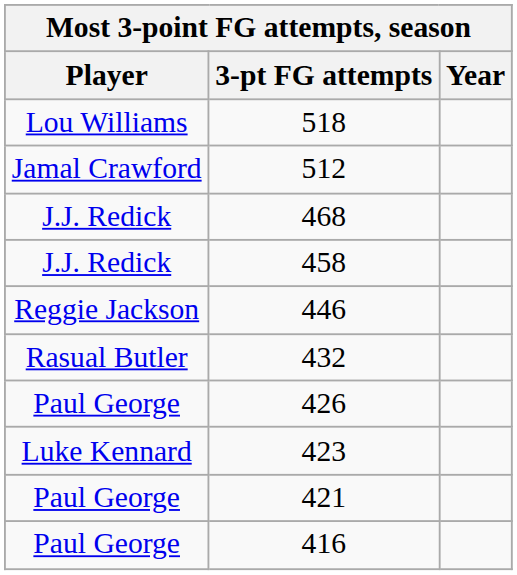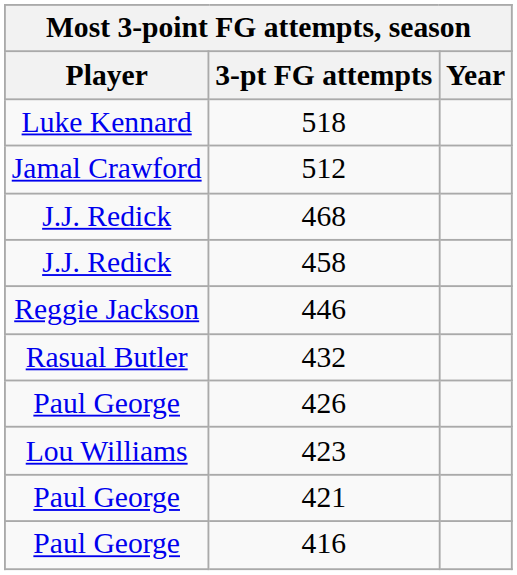518 | Player: Lou Williams -> Luke Kennard
423 | Player: Luke Kennard -> Lou Williams
